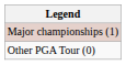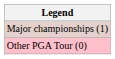row 3 | column 1: no background -> pink background
